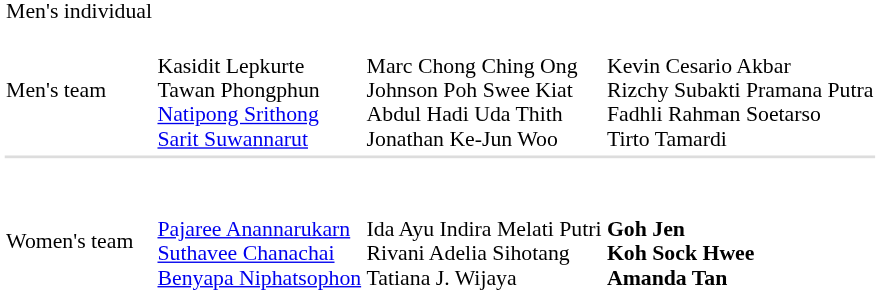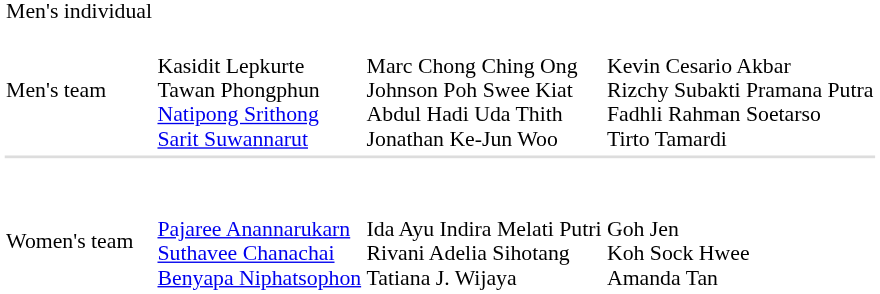Women's team | column 4: bold -> normal
